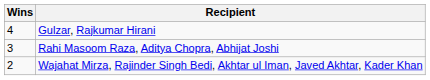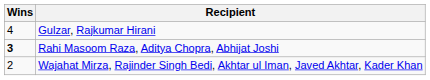Rahi Masoom Raza, Aditya Chopra, Abhijat Joshi | Wins: normal -> bold
